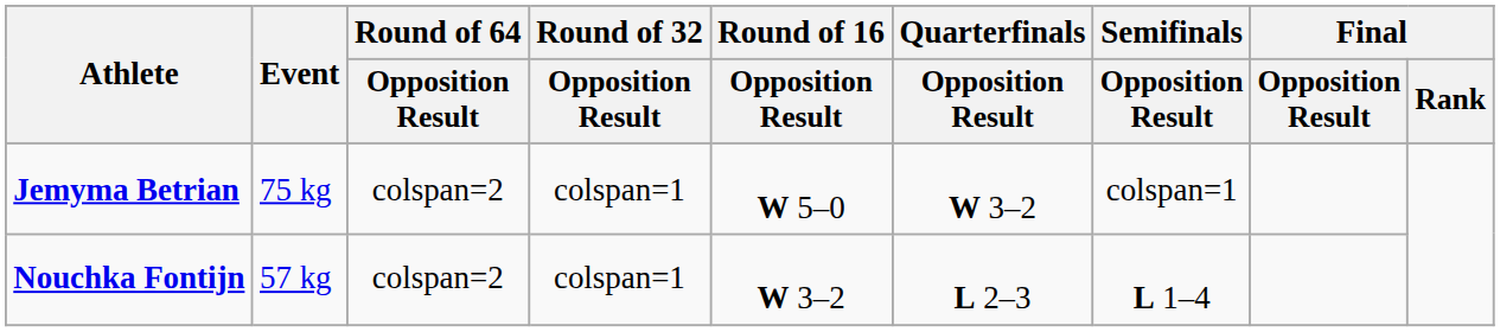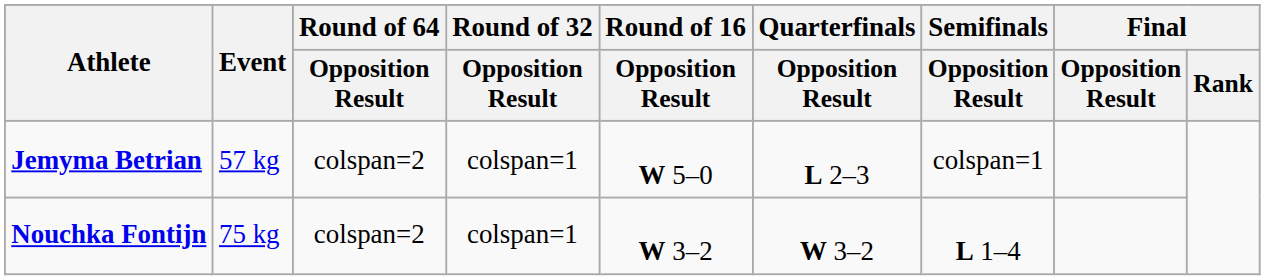Jemyma Betrian | Event: 75 kg -> 57 kg
Jemyma Betrian | Quarterfinals / Opposition Result: W 3–2 -> L 2–3
Nouchka Fontijn | Event: 57 kg -> 75 kg
Nouchka Fontijn | Quarterfinals / Opposition Result: L 2–3 -> W 3–2
